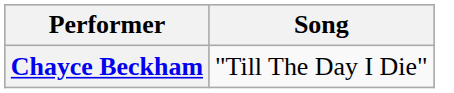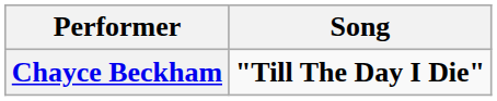Chayce Beckham | Song: normal -> bold
